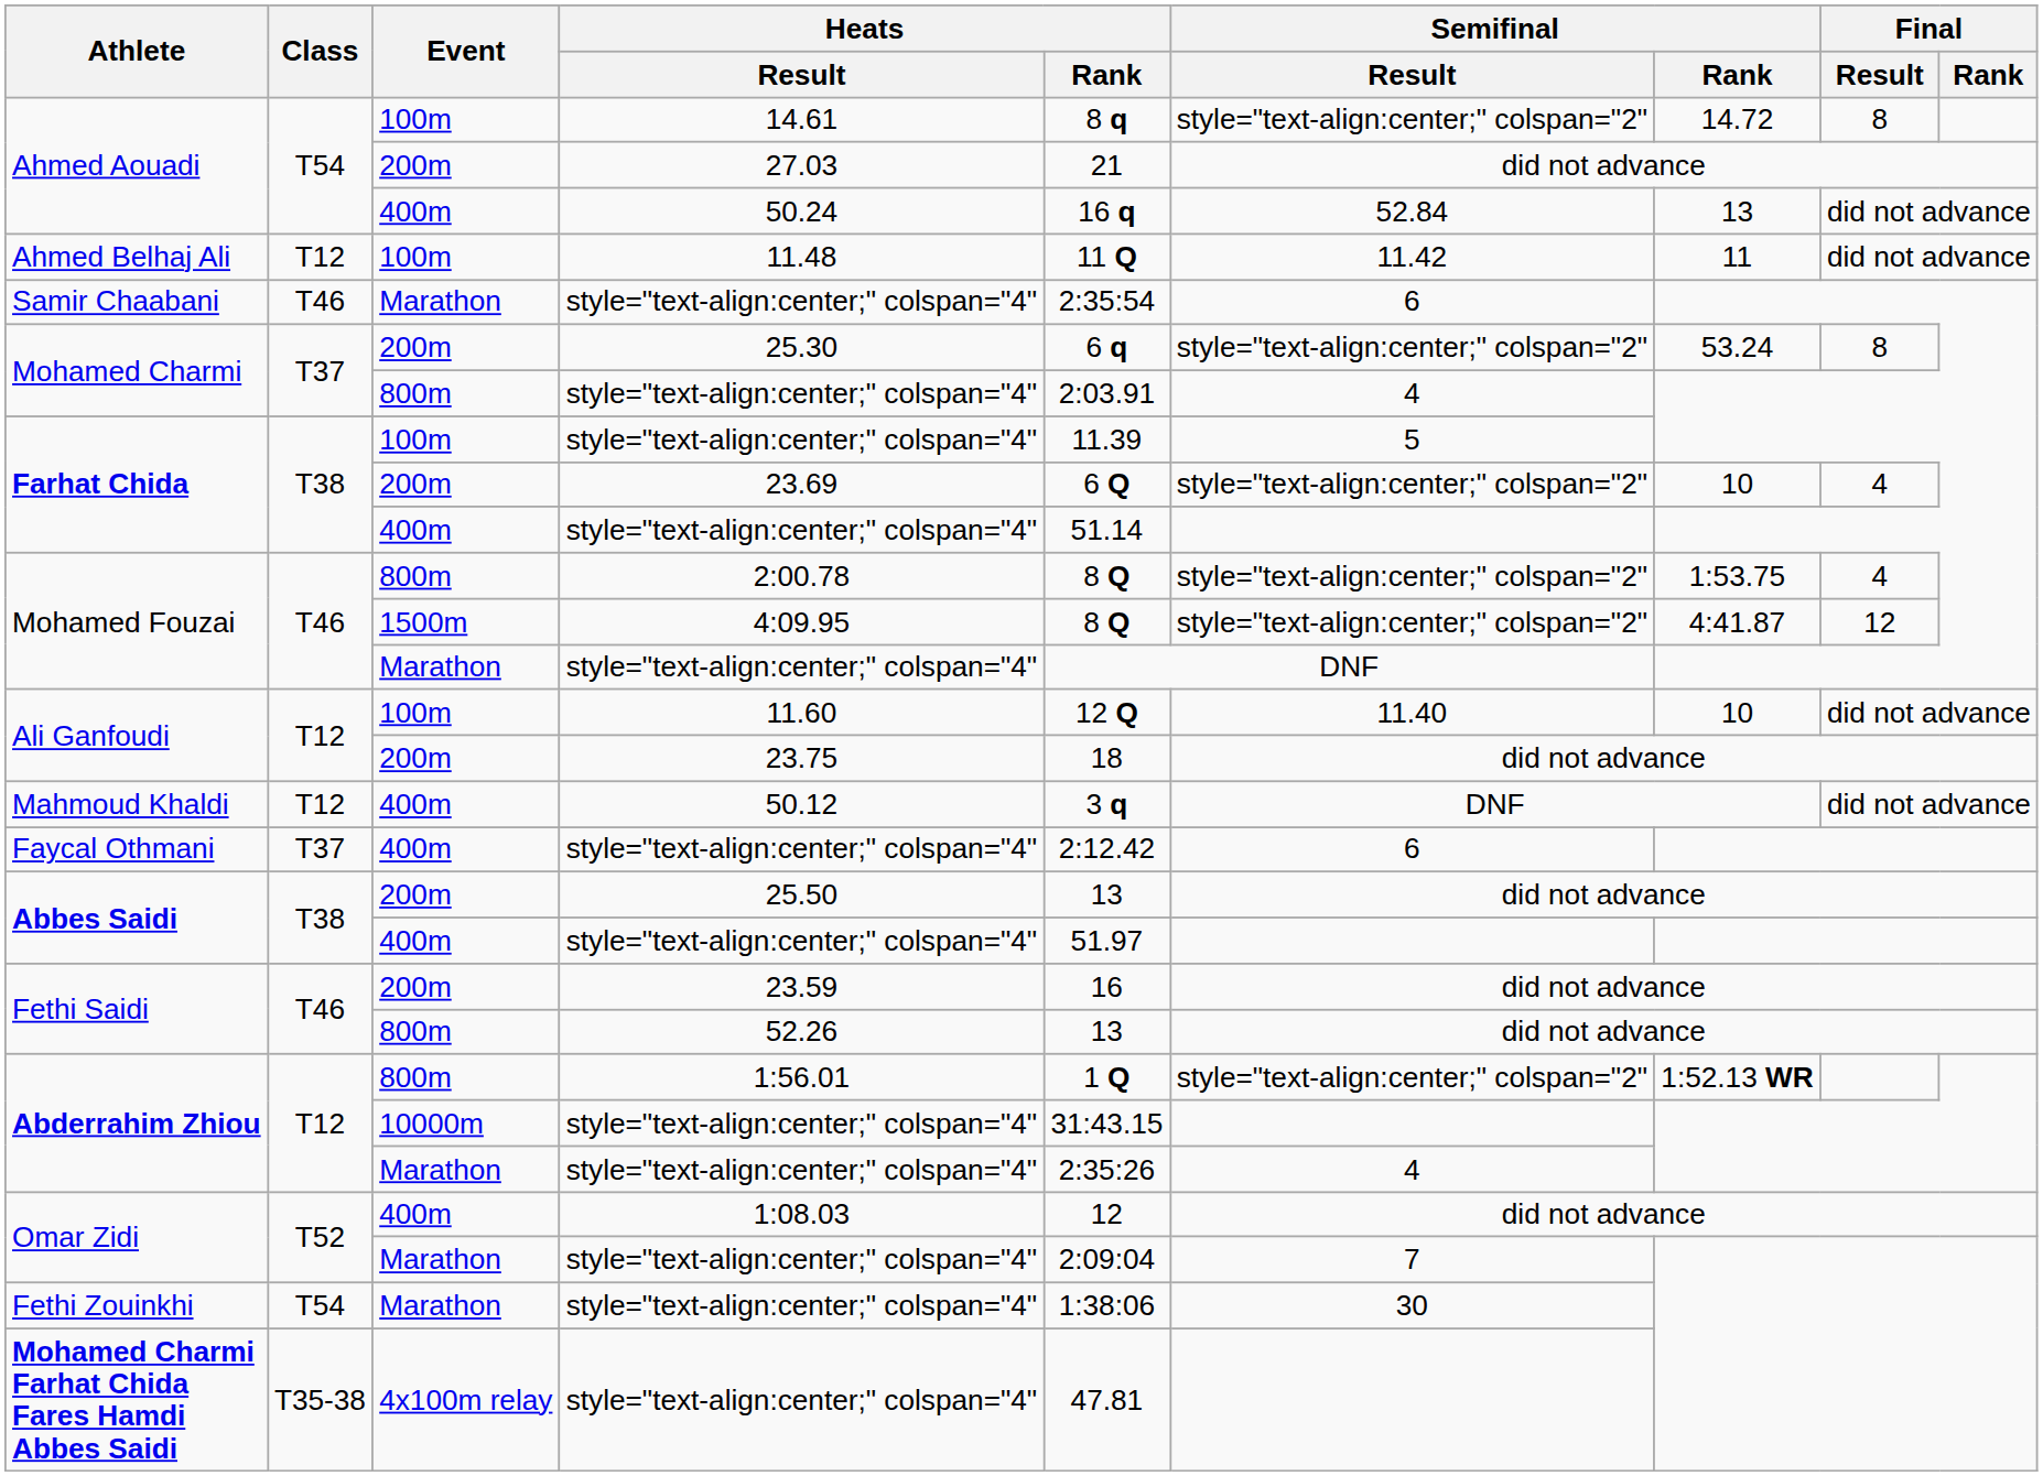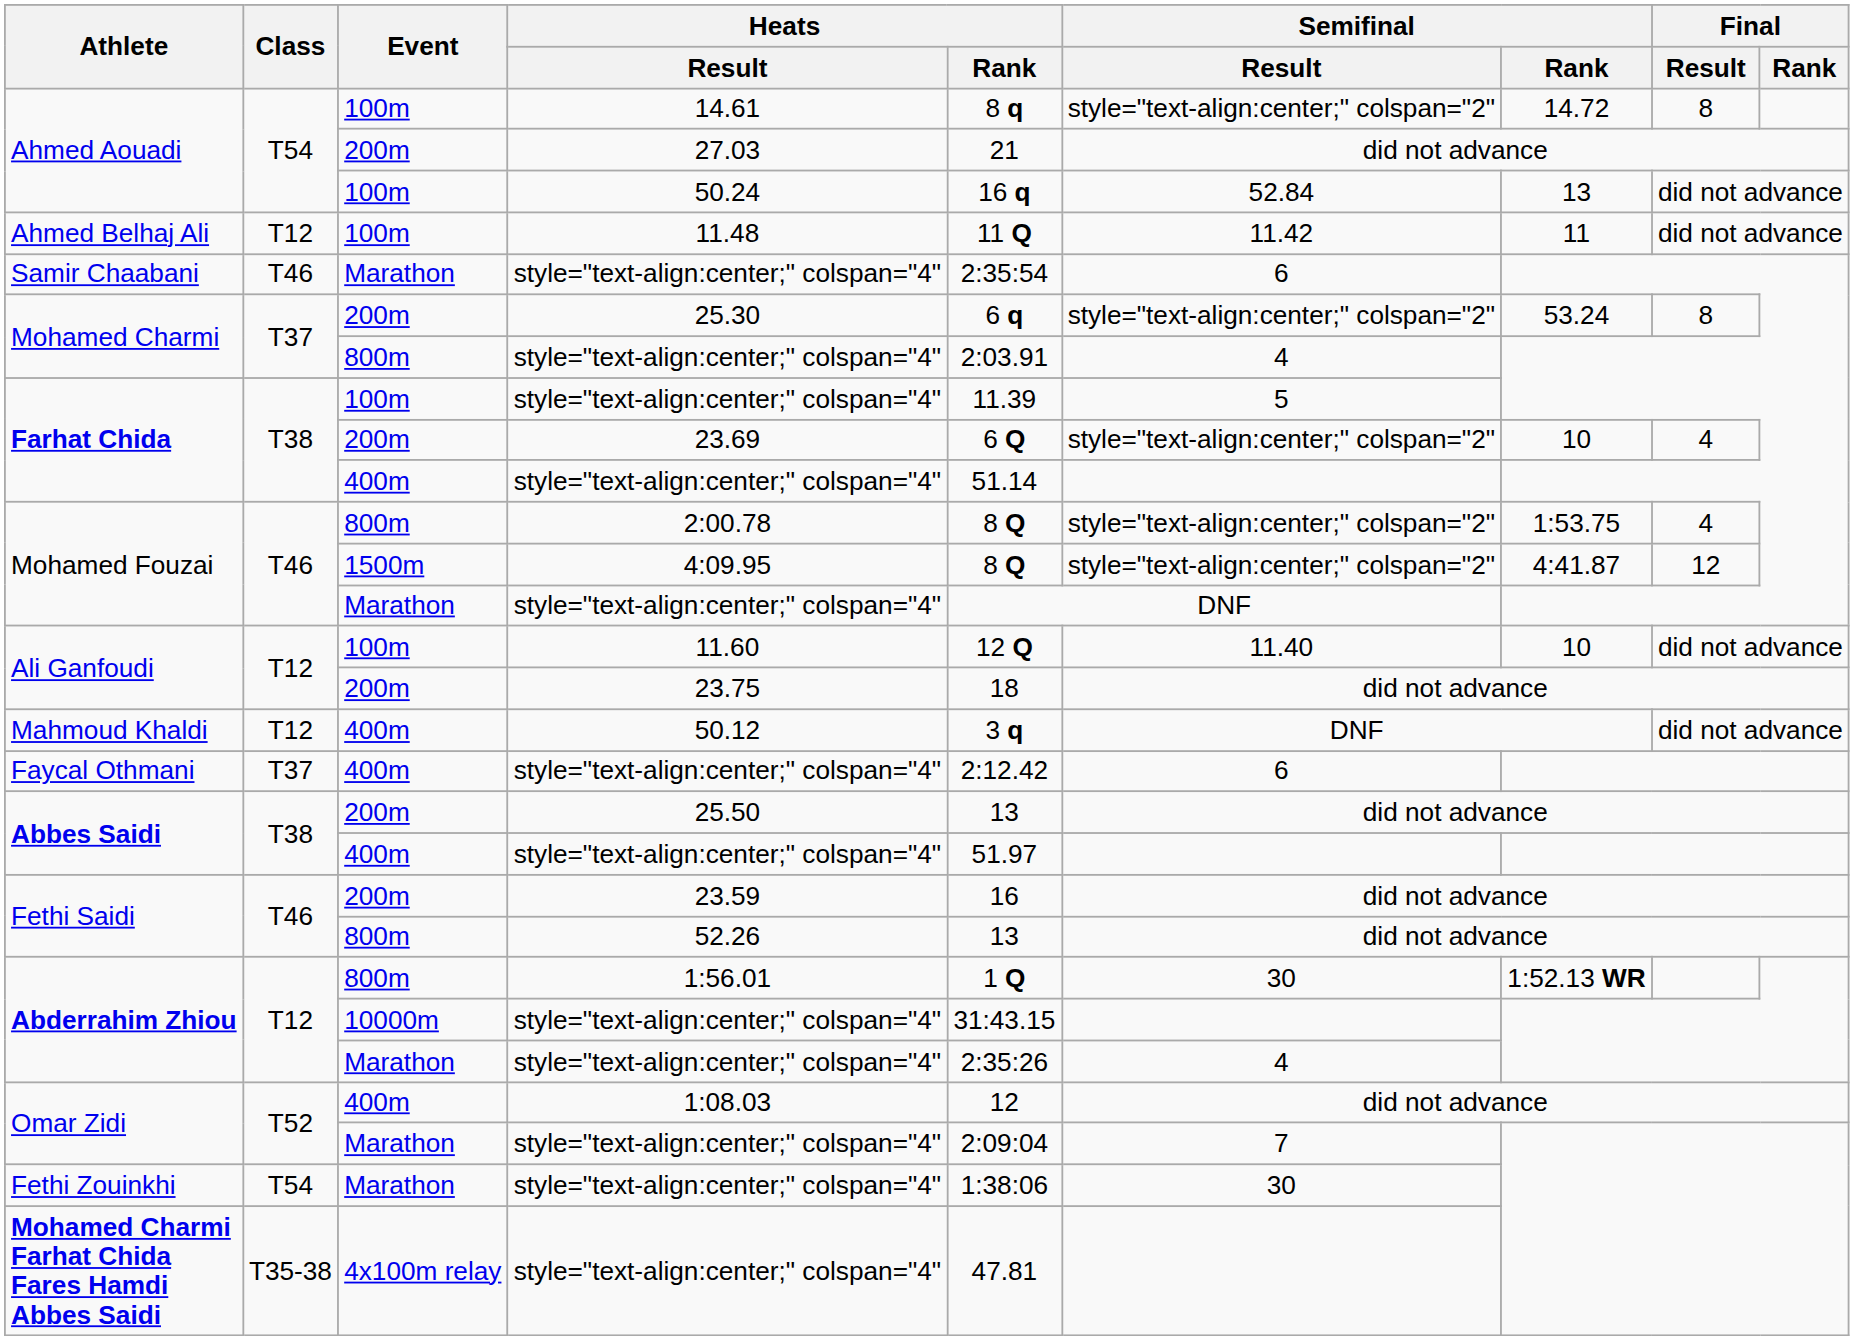50.24 | Event: 400m -> 100m
1:56.01 | Semifinal / Result: style="text-align:center;" colspan="2" -> 30
